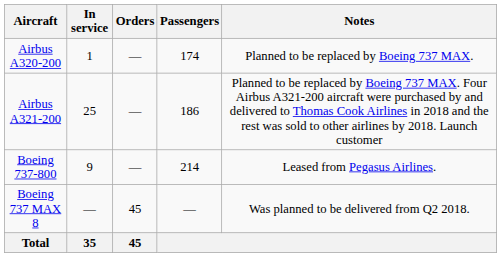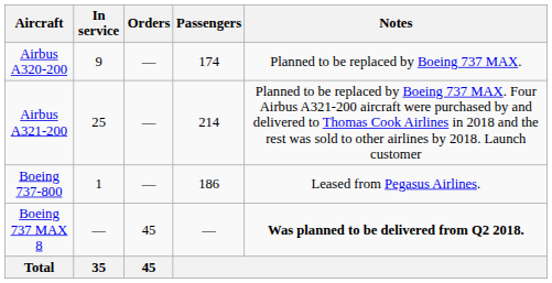Airbus A320-200 | In service: 1 -> 9
Airbus A321-200 | Passengers: 186 -> 214
Boeing 737-800 | In service: 9 -> 1
Boeing 737-800 | Passengers: 214 -> 186
Boeing 737 MAX 8 | Notes: normal -> bold
